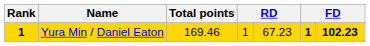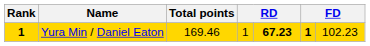Yura Min / Daniel Eaton | column 5: normal -> bold
Yura Min / Daniel Eaton | column 7: bold -> normal
